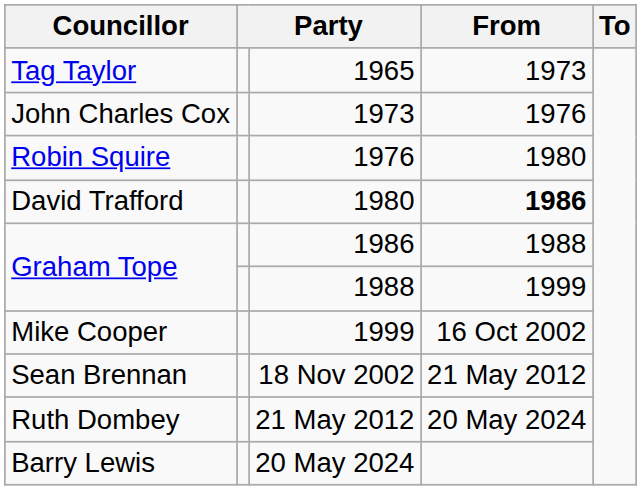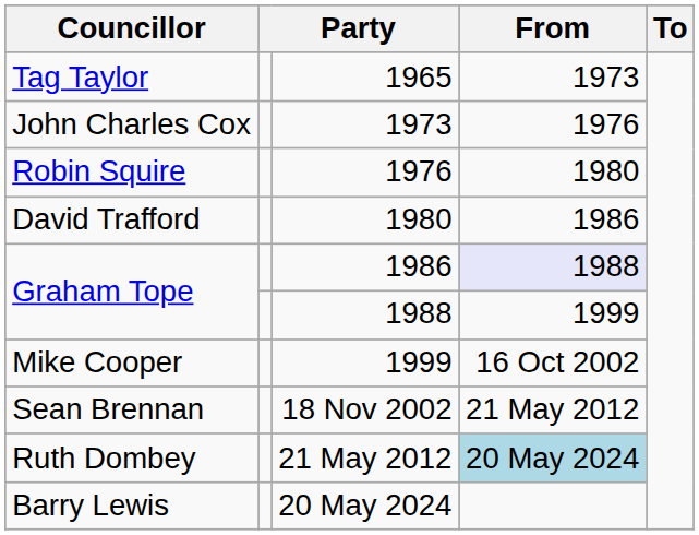David Trafford | From: bold -> normal
Graham Tope / 1986 | From: no background -> lavender background
Ruth Dombey | From: no background -> lightblue background
